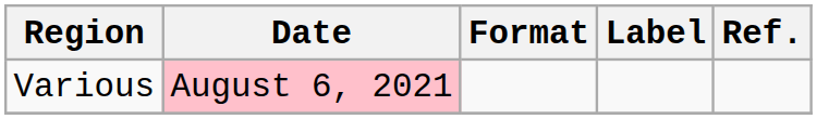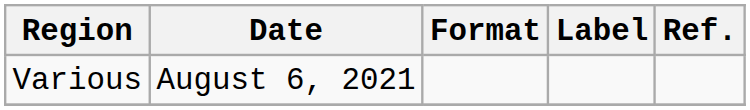Various | Date: pink background -> no background
